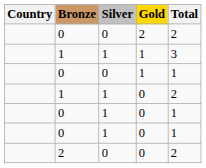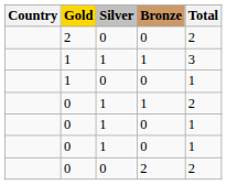columns swapped: Gold <-> Bronze
